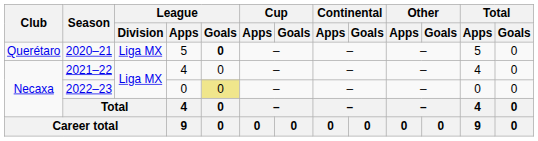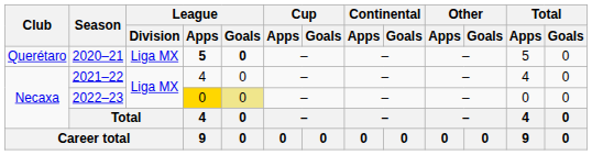2020–21 | League / Apps: normal -> bold
2022–23 | League / Apps: no background -> gold background
